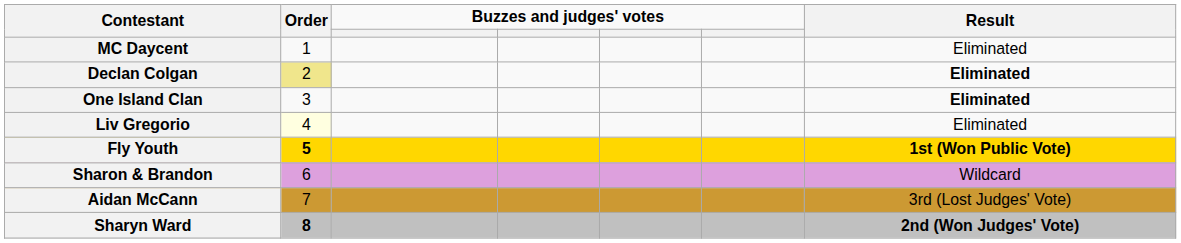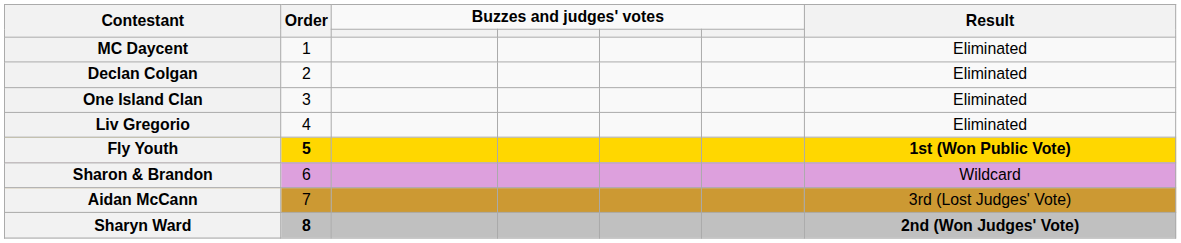Declan Colgan | Order: khaki background -> no background
Declan Colgan | Result: bold -> normal
One Island Clan | Result: bold -> normal
Liv Gregorio | Order: lightyellow background -> no background
